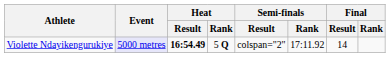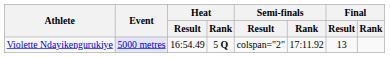Violette Ndayikengurukiye | Heat / Result: bold -> normal
Violette Ndayikengurukiye | Final / Result: 14 -> 13
